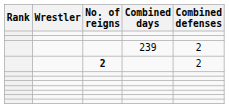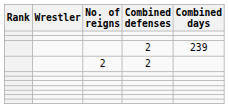columns swapped: Combined defenses <-> Combined days
row 5 | No. of reigns: bold -> normal
